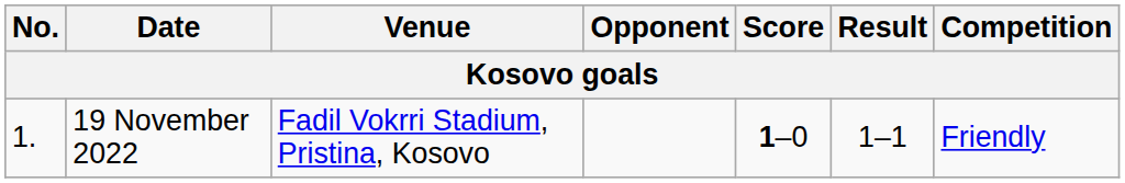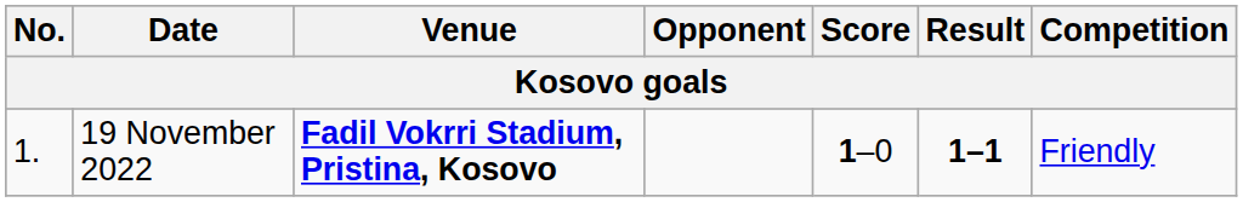19 November 2022 | Venue: normal -> bold
19 November 2022 | Result: normal -> bold
